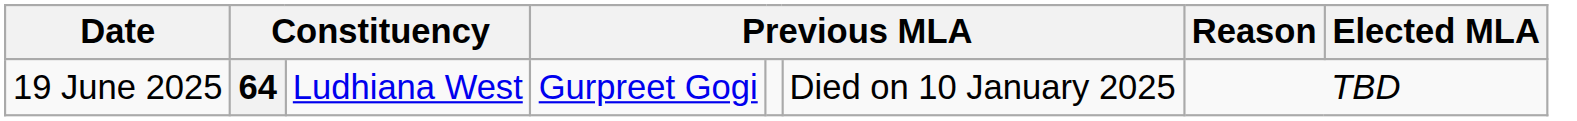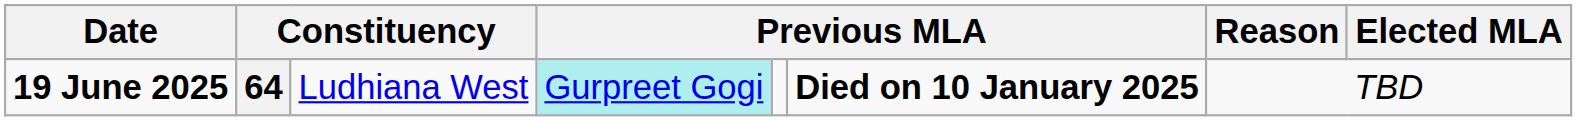64 | Date: normal -> bold
64 | column 4: no background -> paleturquoise background
64 | column 6: normal -> bold
